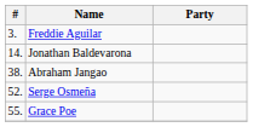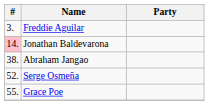Jonathan Baldevarona | #: no background -> pink background
